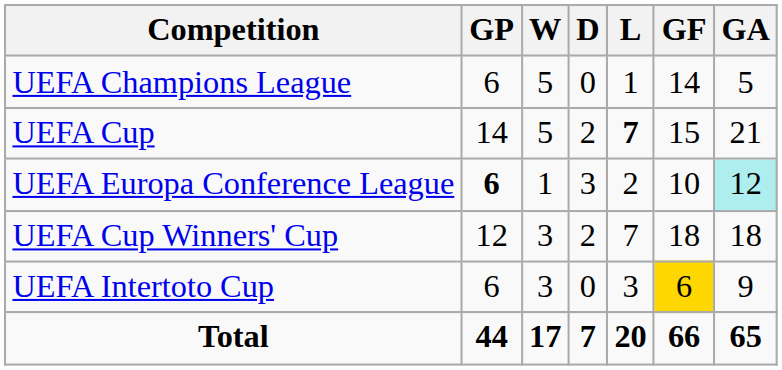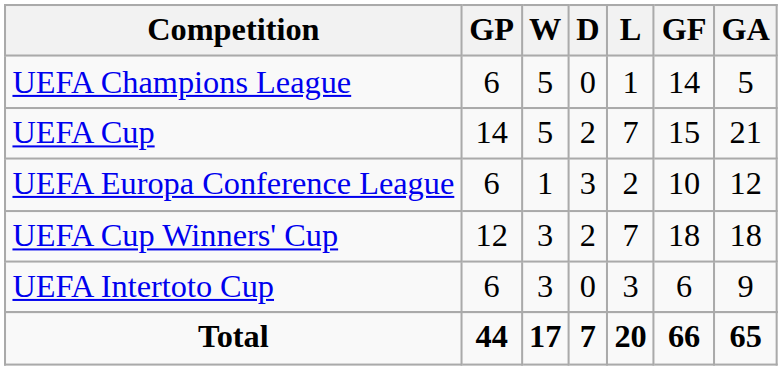UEFA Cup | L: bold -> normal
UEFA Europa Conference League | GP: bold -> normal
UEFA Europa Conference League | GA: paleturquoise background -> no background
UEFA Intertoto Cup | GF: gold background -> no background
